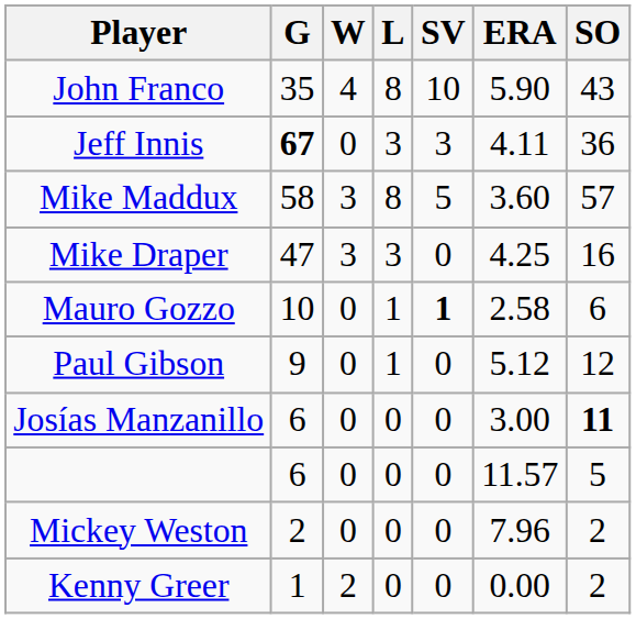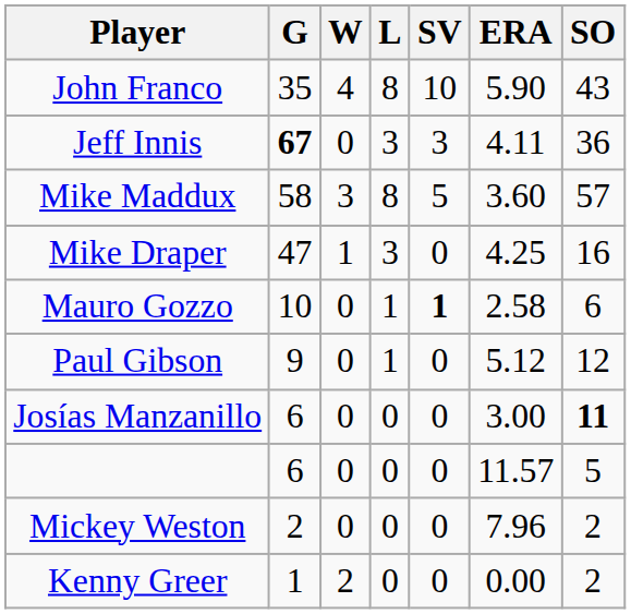Mike Draper | W: 3 -> 1
